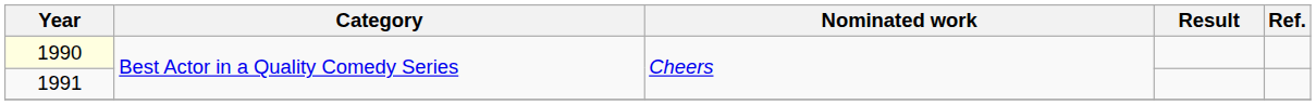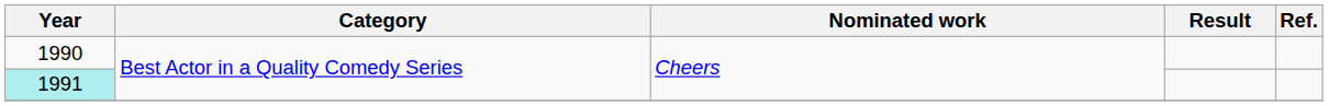1990 | Year: lightyellow background -> no background
1991 | Year: no background -> paleturquoise background
